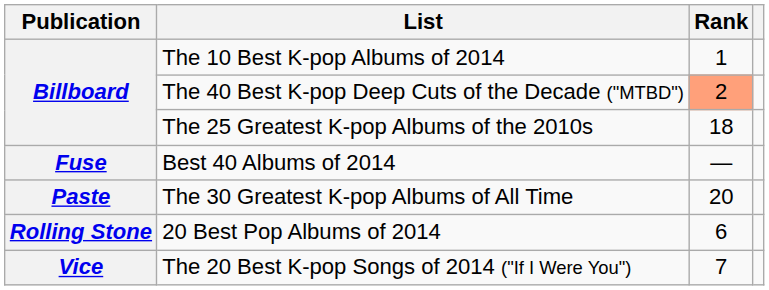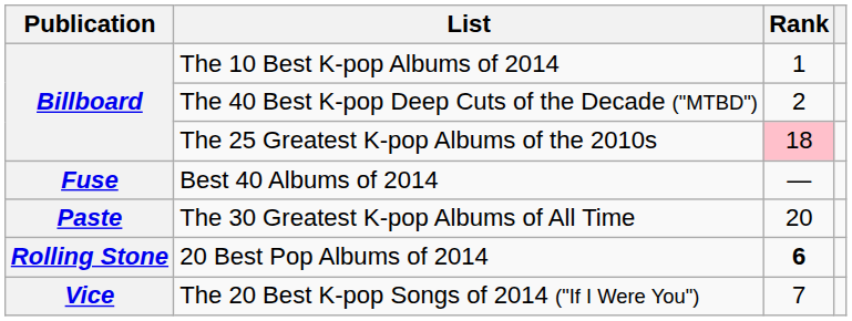The 40 Best K-pop Deep Cuts of the Decade ("MTBD") | Rank: lightsalmon background -> no background
The 25 Greatest K-pop Albums of the 2010s | Rank: no background -> pink background
20 Best Pop Albums of 2014 | Rank: normal -> bold
